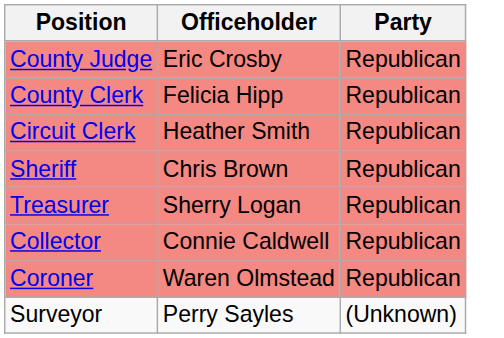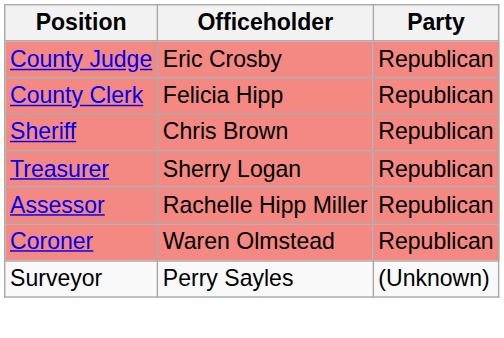- row: Circuit Clerk | Heather Smith | Republican
- row: Collector | Connie Caldwell | Republican
+ row: Assessor | Rachelle Hipp Miller | Republican
